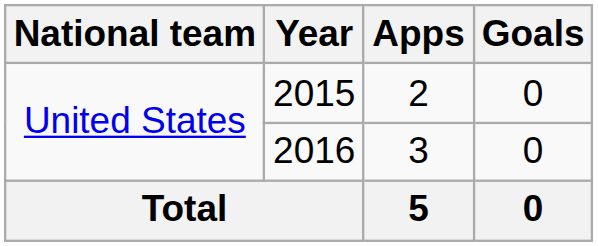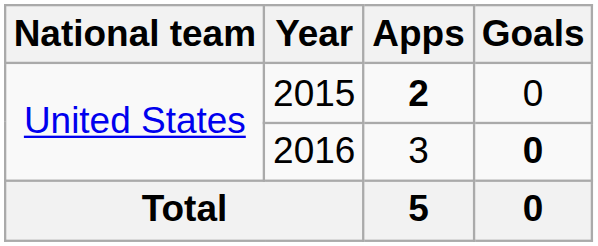2015 | Apps: normal -> bold
2016 | Goals: normal -> bold
